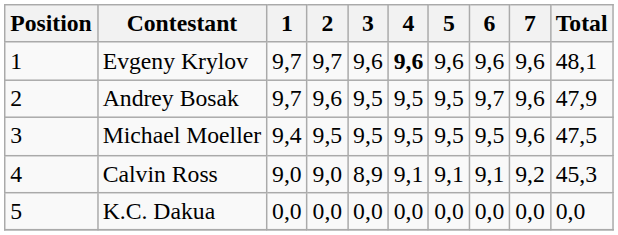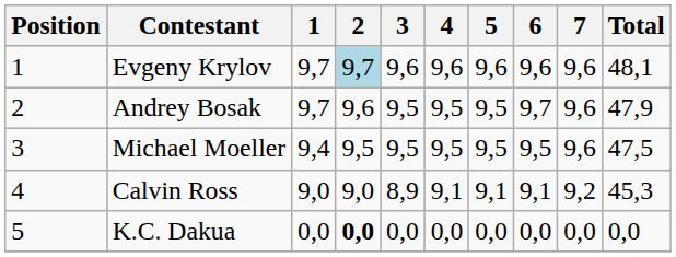Evgeny Krylov | 2: no background -> lightblue background
Evgeny Krylov | 4: bold -> normal
K.C. Dakua | 2: normal -> bold
